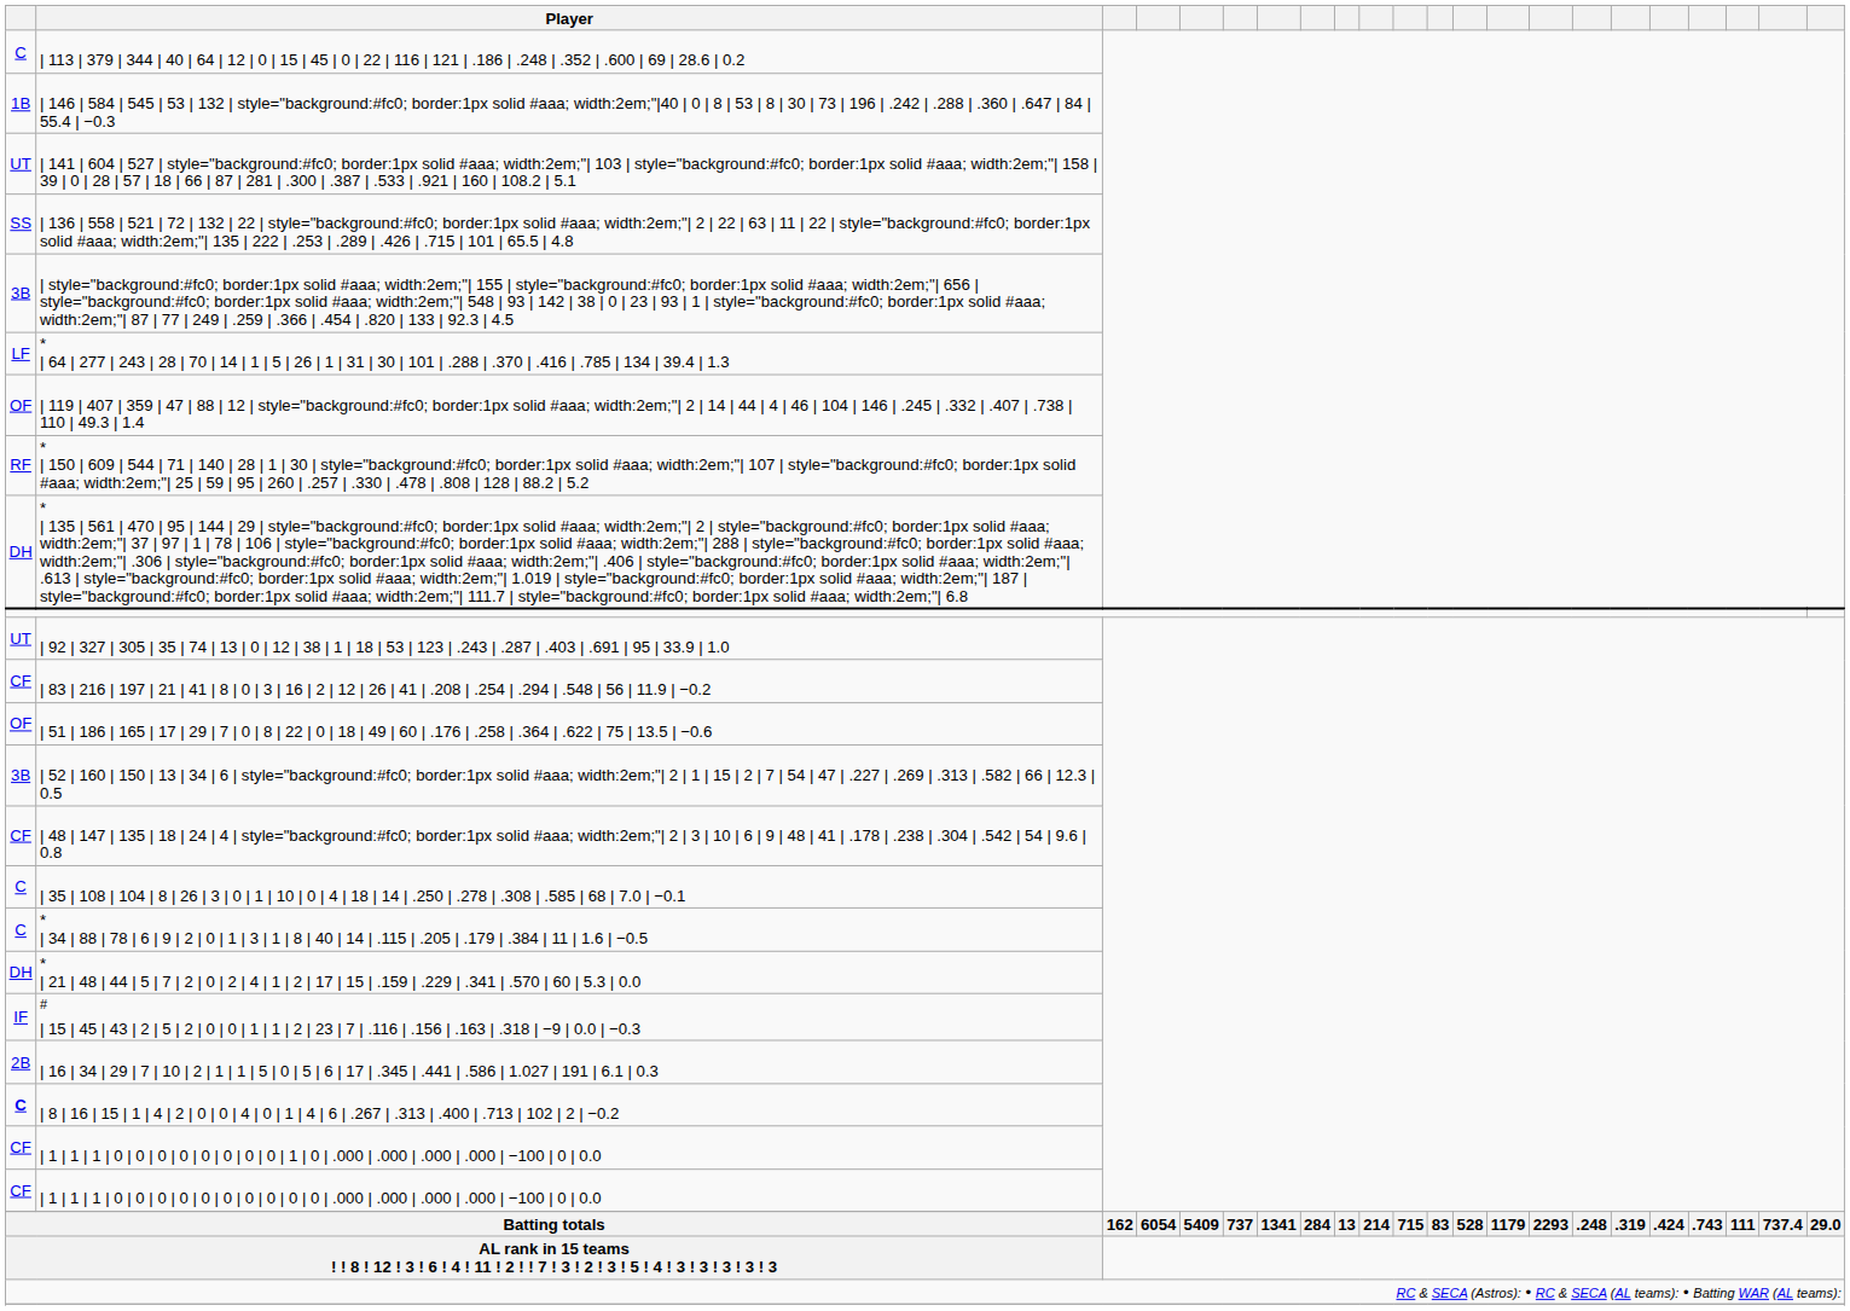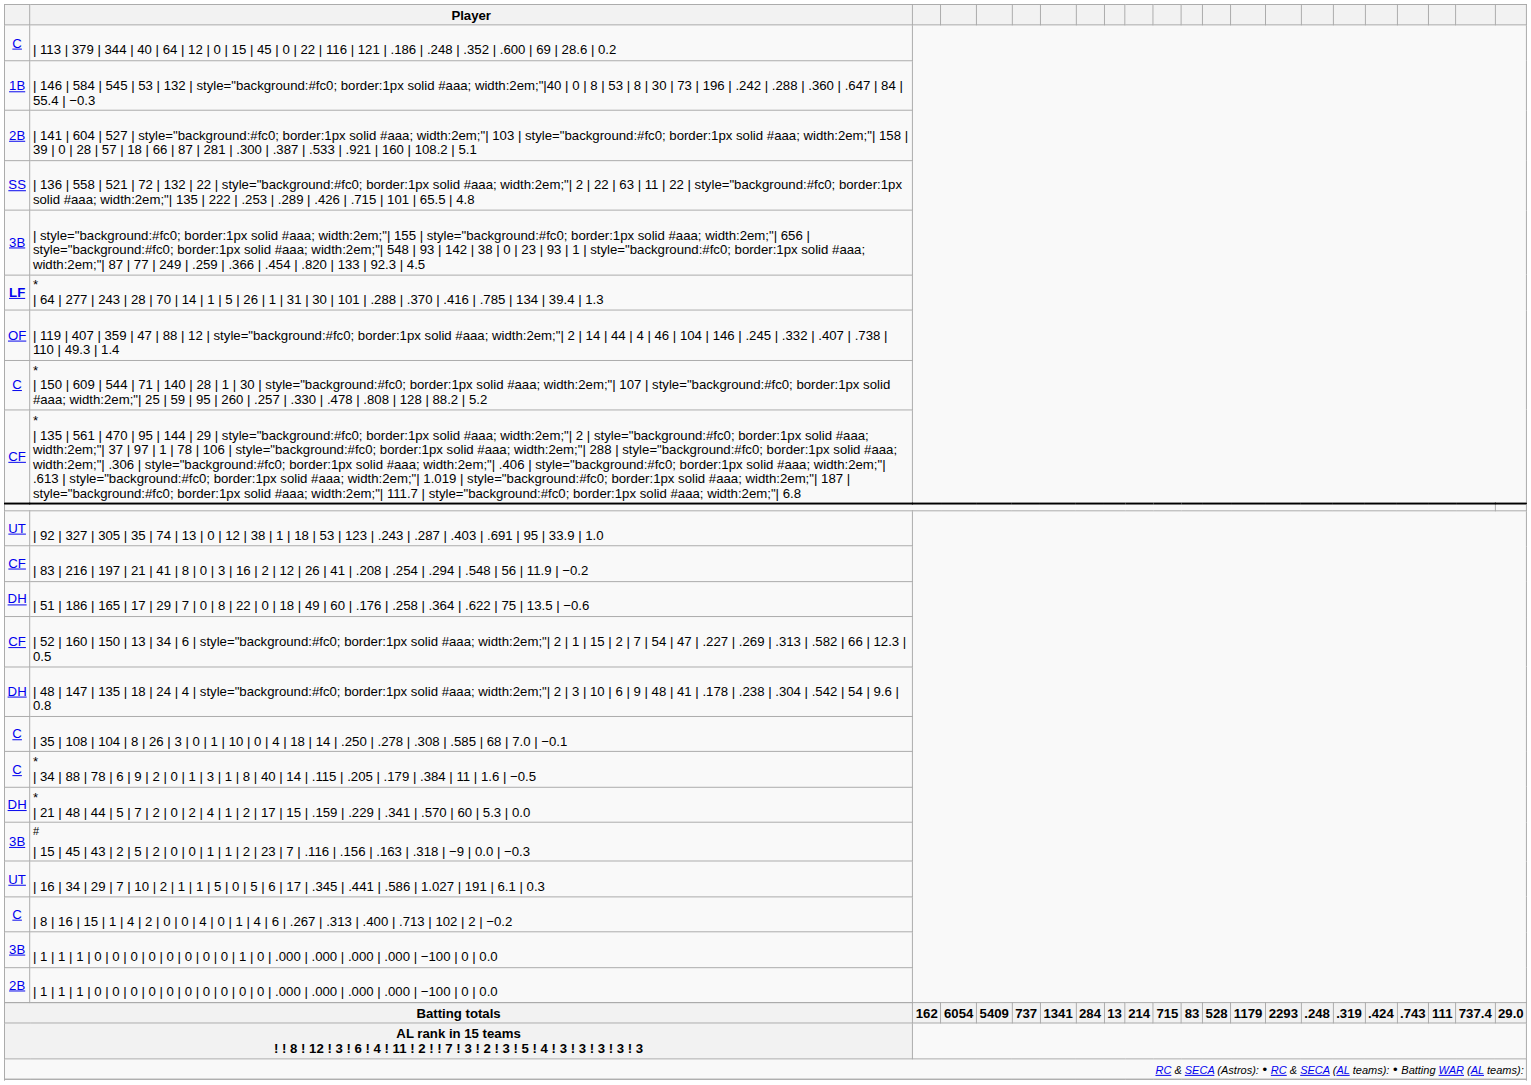row 4 | column 1: UT -> 2B
row 7 | column 1: normal -> bold
row 9 | column 1: RF -> C
row 10 | column 1: DH -> CF
row 14 | column 1: OF -> DH
row 15 | column 1: 3B -> CF
row 16 | column 1: CF -> DH
row 20 | column 1: IF -> 3B
row 21 | column 1: 2B -> UT
row 22 | column 1: bold -> normal
row 23 | column 1: CF -> 3B
row 24 | column 1: CF -> 2B
